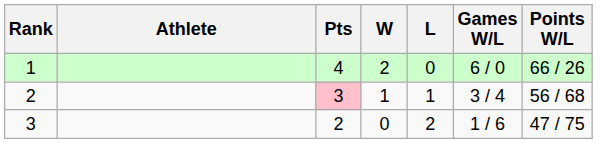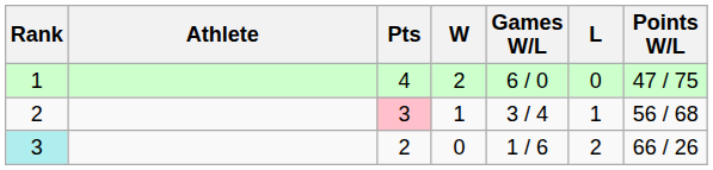columns swapped: L <-> Games W/L
row 2 | Points W/L: 66 / 26 -> 47 / 75
row 4 | Rank: no background -> paleturquoise background
row 4 | Points W/L: 47 / 75 -> 66 / 26
